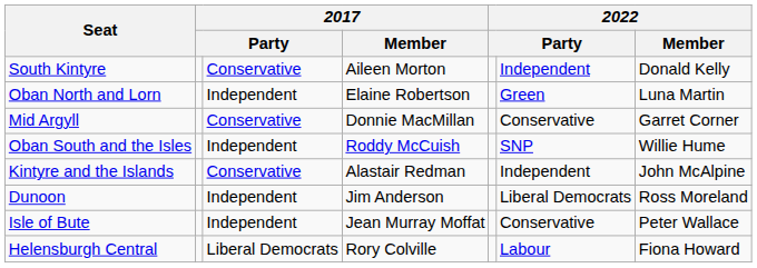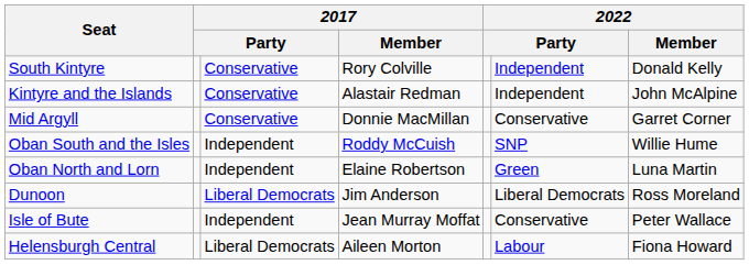South Kintyre | 2017 / Member: Aileen Morton -> Rory Colville
rows swapped: Kintyre and the Islands <-> Oban North and Lorn
Dunoon | column 3: Independent -> Liberal Democrats
Helensburgh Central | 2017 / Member: Rory Colville -> Aileen Morton
